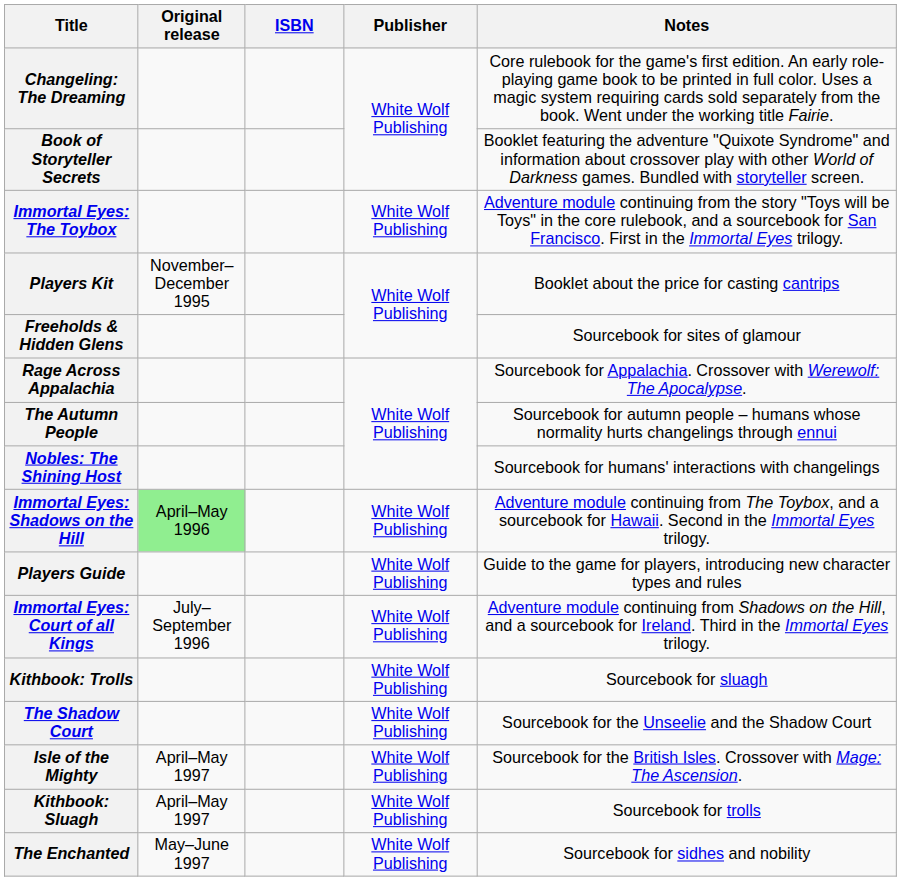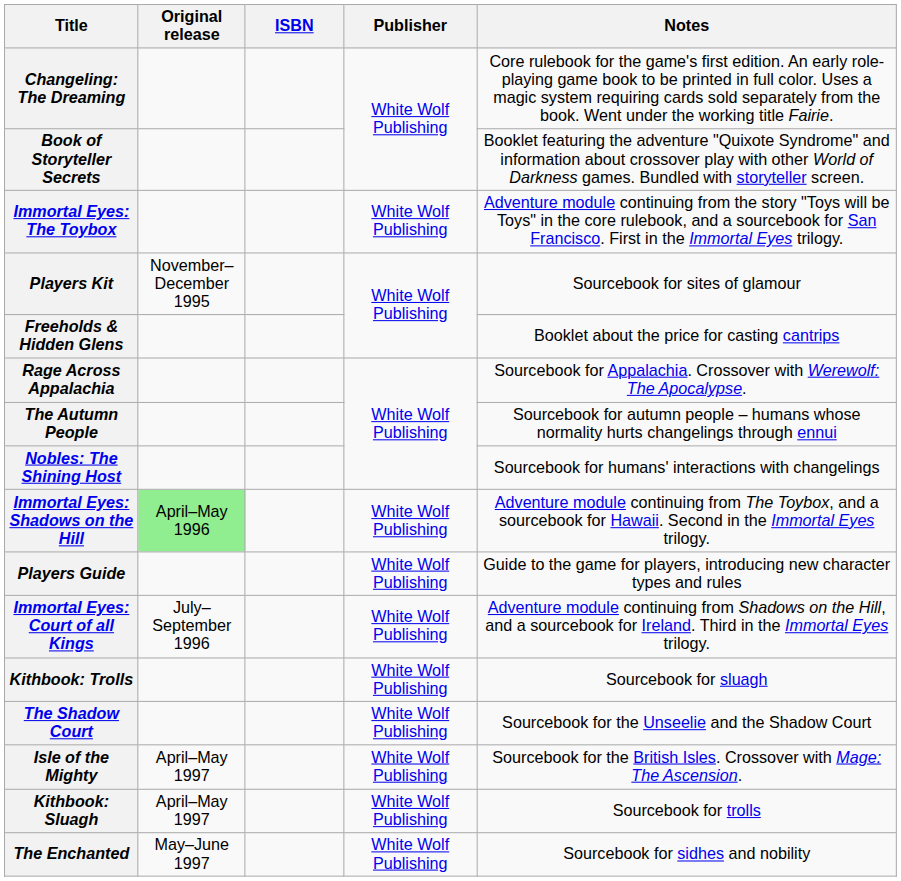Players Kit | Notes: Booklet about the price for casting cantrips -> Sourcebook for sites of glamour
Freeholds & Hidden Glens | Notes: Sourcebook for sites of glamour -> Booklet about the price for casting cantrips
